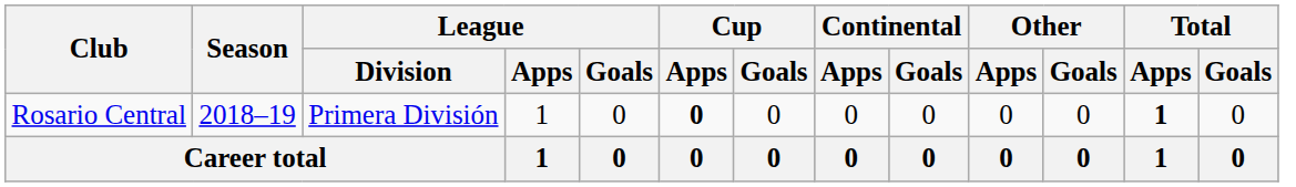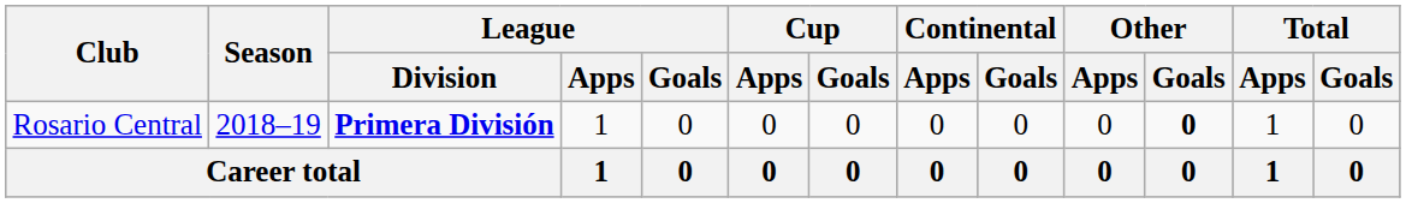Rosario Central | League / Division: normal -> bold
Rosario Central | Cup / Apps: bold -> normal
Rosario Central | Other / Goals: normal -> bold
Rosario Central | Total / Apps: bold -> normal
